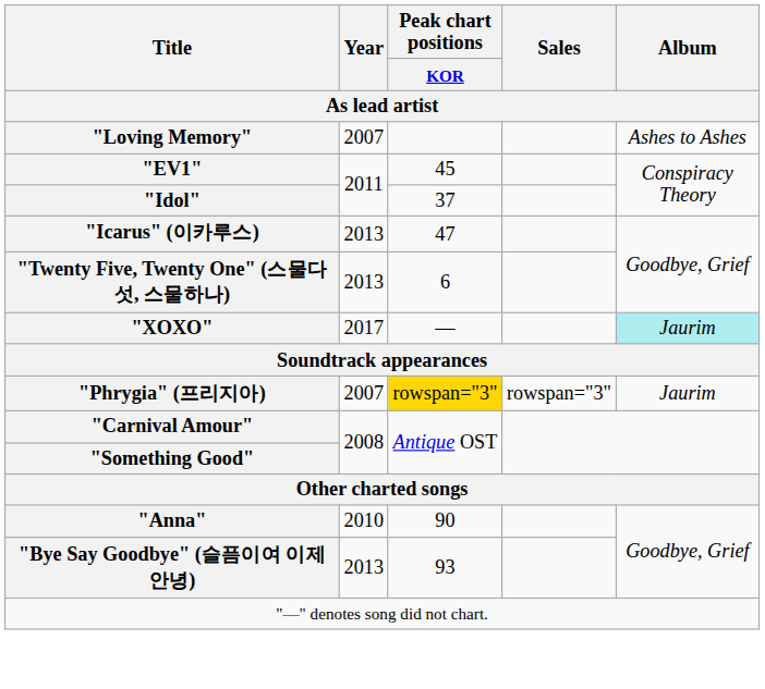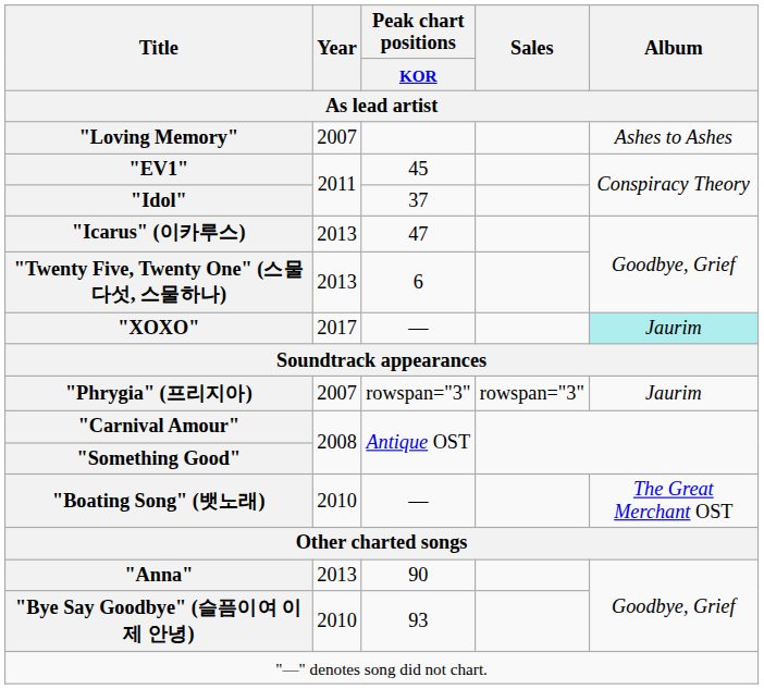"Phrygia" (프리지아) | Peak chart positions / KOR: gold background -> no background
+ row: "Boating Song" (뱃노래) | 2010 | — | The Great Merchant OST
"Anna" | Year: 2010 -> 2013
"Bye Say Goodbye" (슬픔이여 이제 안녕) | Year: 2013 -> 2010
